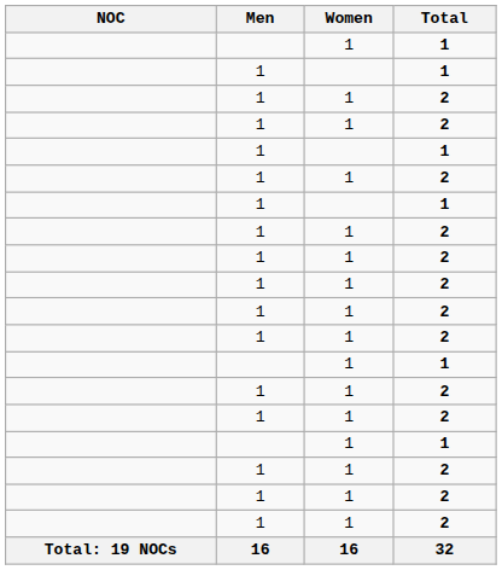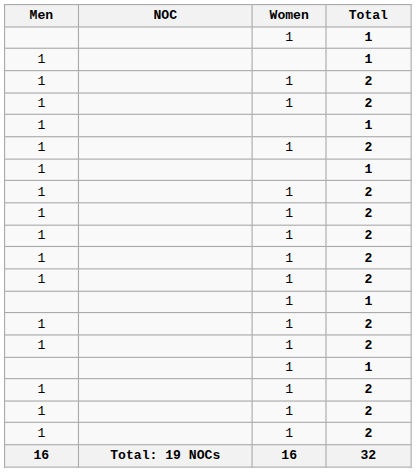columns swapped: NOC <-> Men
